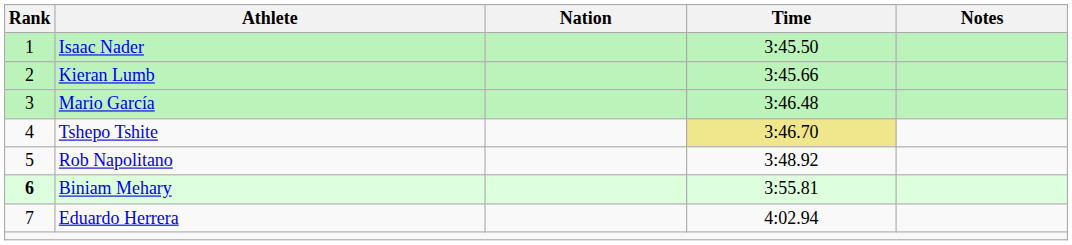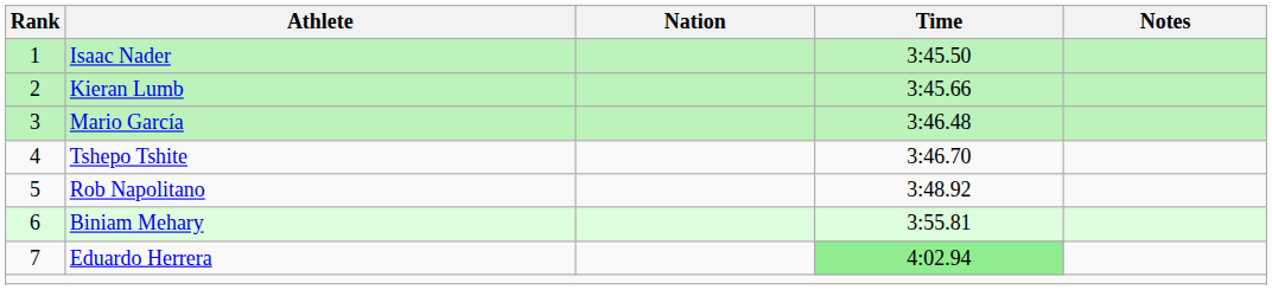Tshepo Tshite | Time: khaki background -> no background
Biniam Mehary | Rank: bold -> normal
Eduardo Herrera | Time: no background -> lightgreen background
